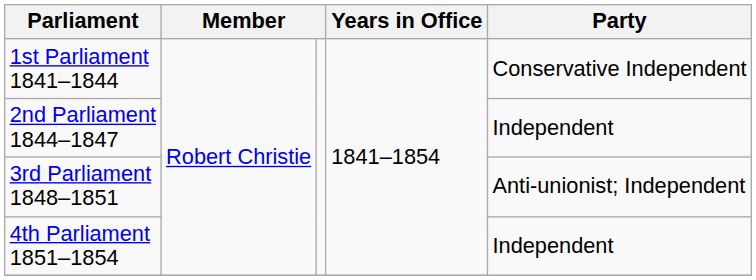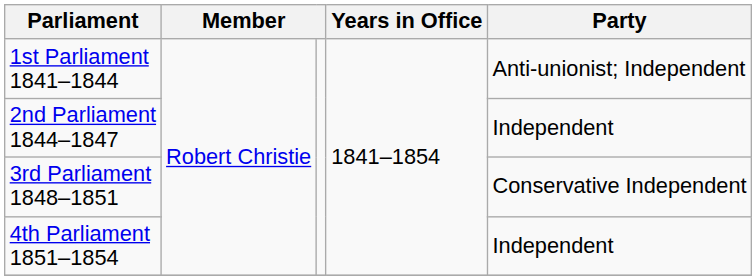1st Parliament 1841–1844 | Party: Conservative Independent -> Anti-unionist; Independent
3rd Parliament 1848–1851 | Party: Anti-unionist; Independent -> Conservative Independent
